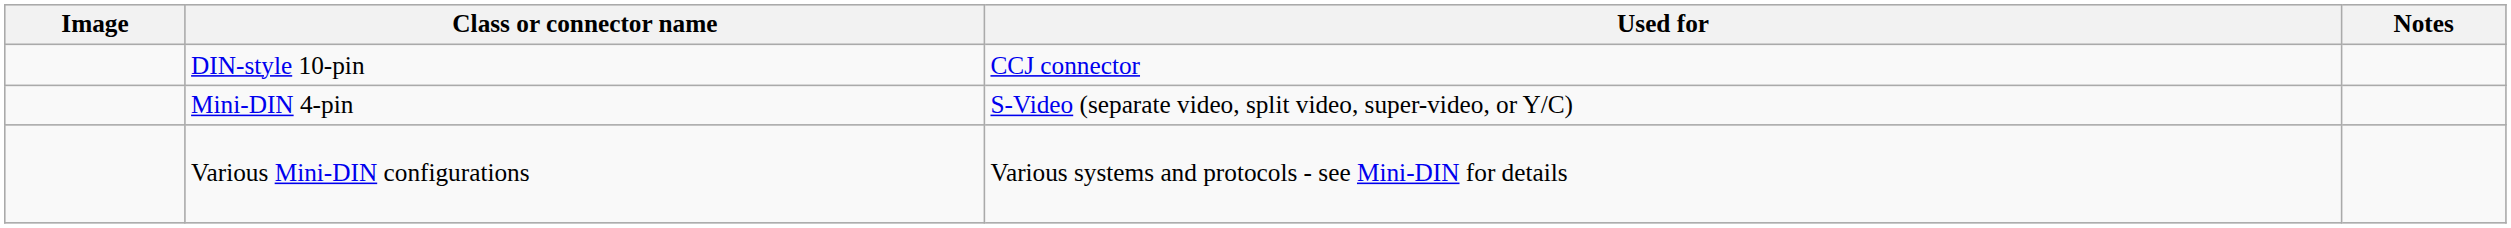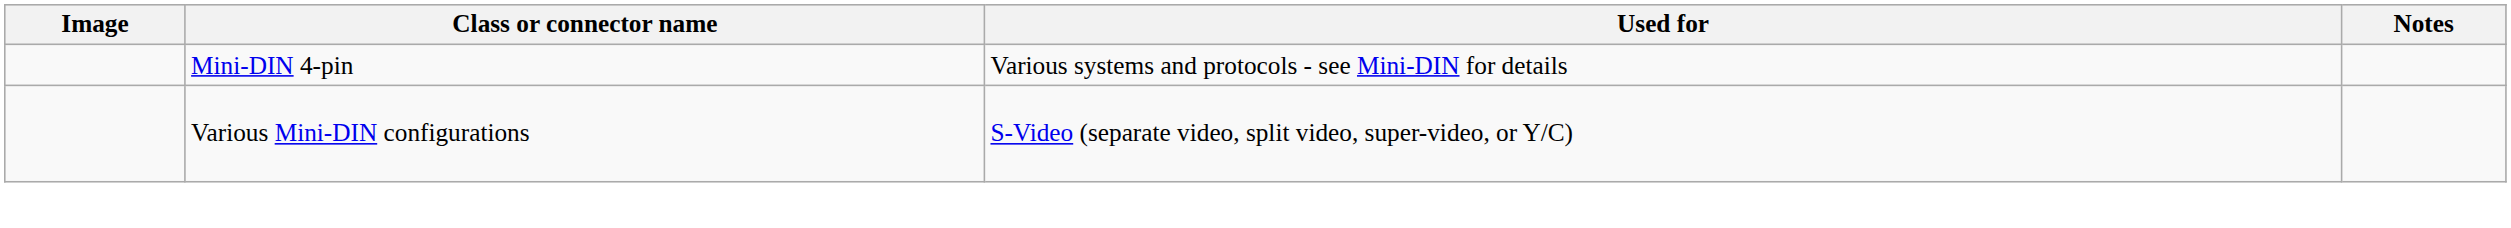- row: DIN-style 10-pin | CCJ connector
Mini-DIN 4-pin | Used for: S-Video (separate video, split video, super-video, or Y/C) -> Various systems and protocols - see Mini-DIN for details
Various Mini-DIN configurations | Used for: Various systems and protocols - see Mini-DIN for details -> S-Video (separate video, split video, super-video, or Y/C)
